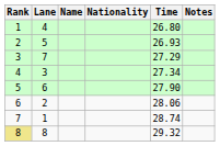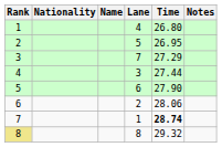columns swapped: Lane <-> Nationality
row 3 | Time: 26.93 -> 26.95
row 5 | Time: 27.34 -> 27.44
row 8 | Time: normal -> bold
